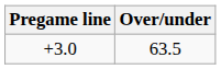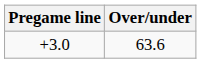+3.0 | Over/under: 63.5 -> 63.6
